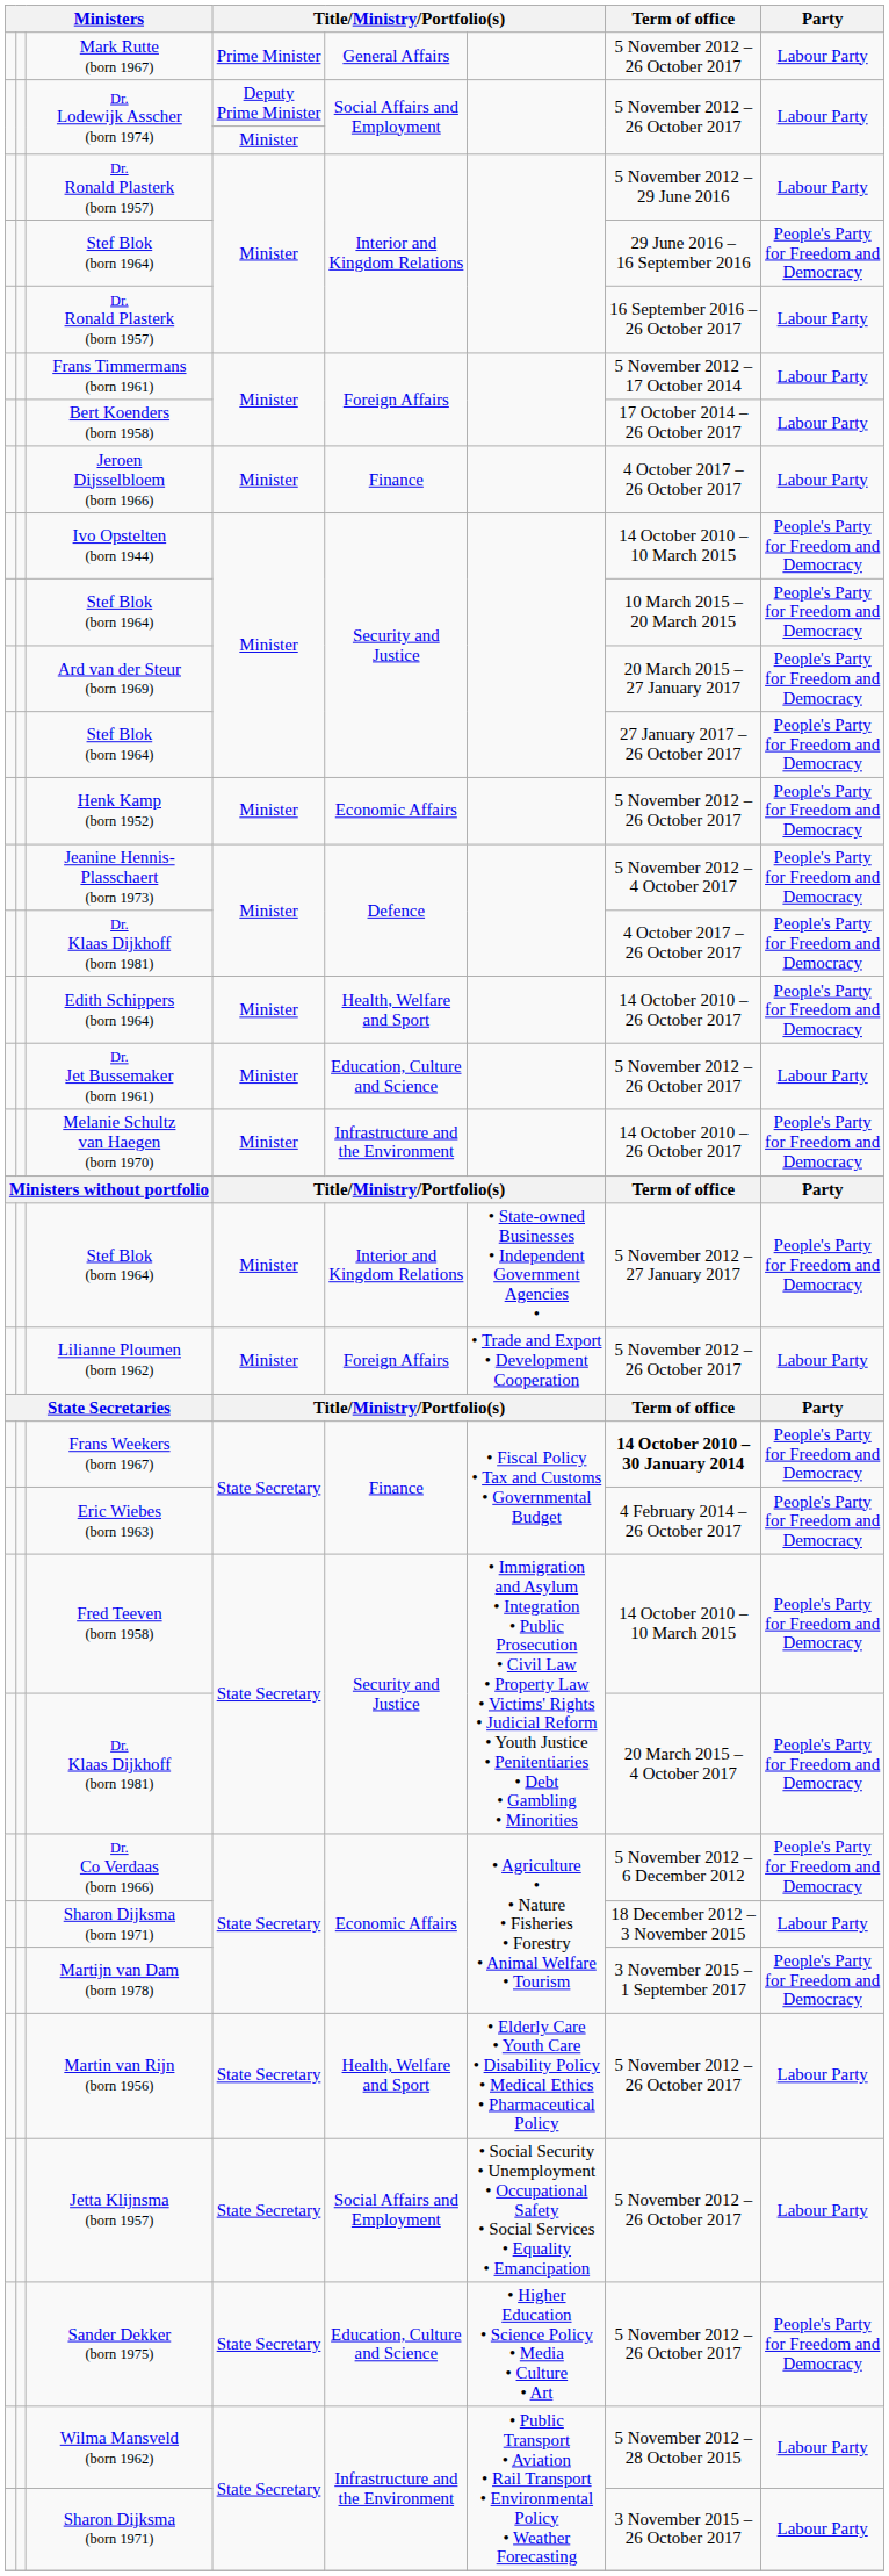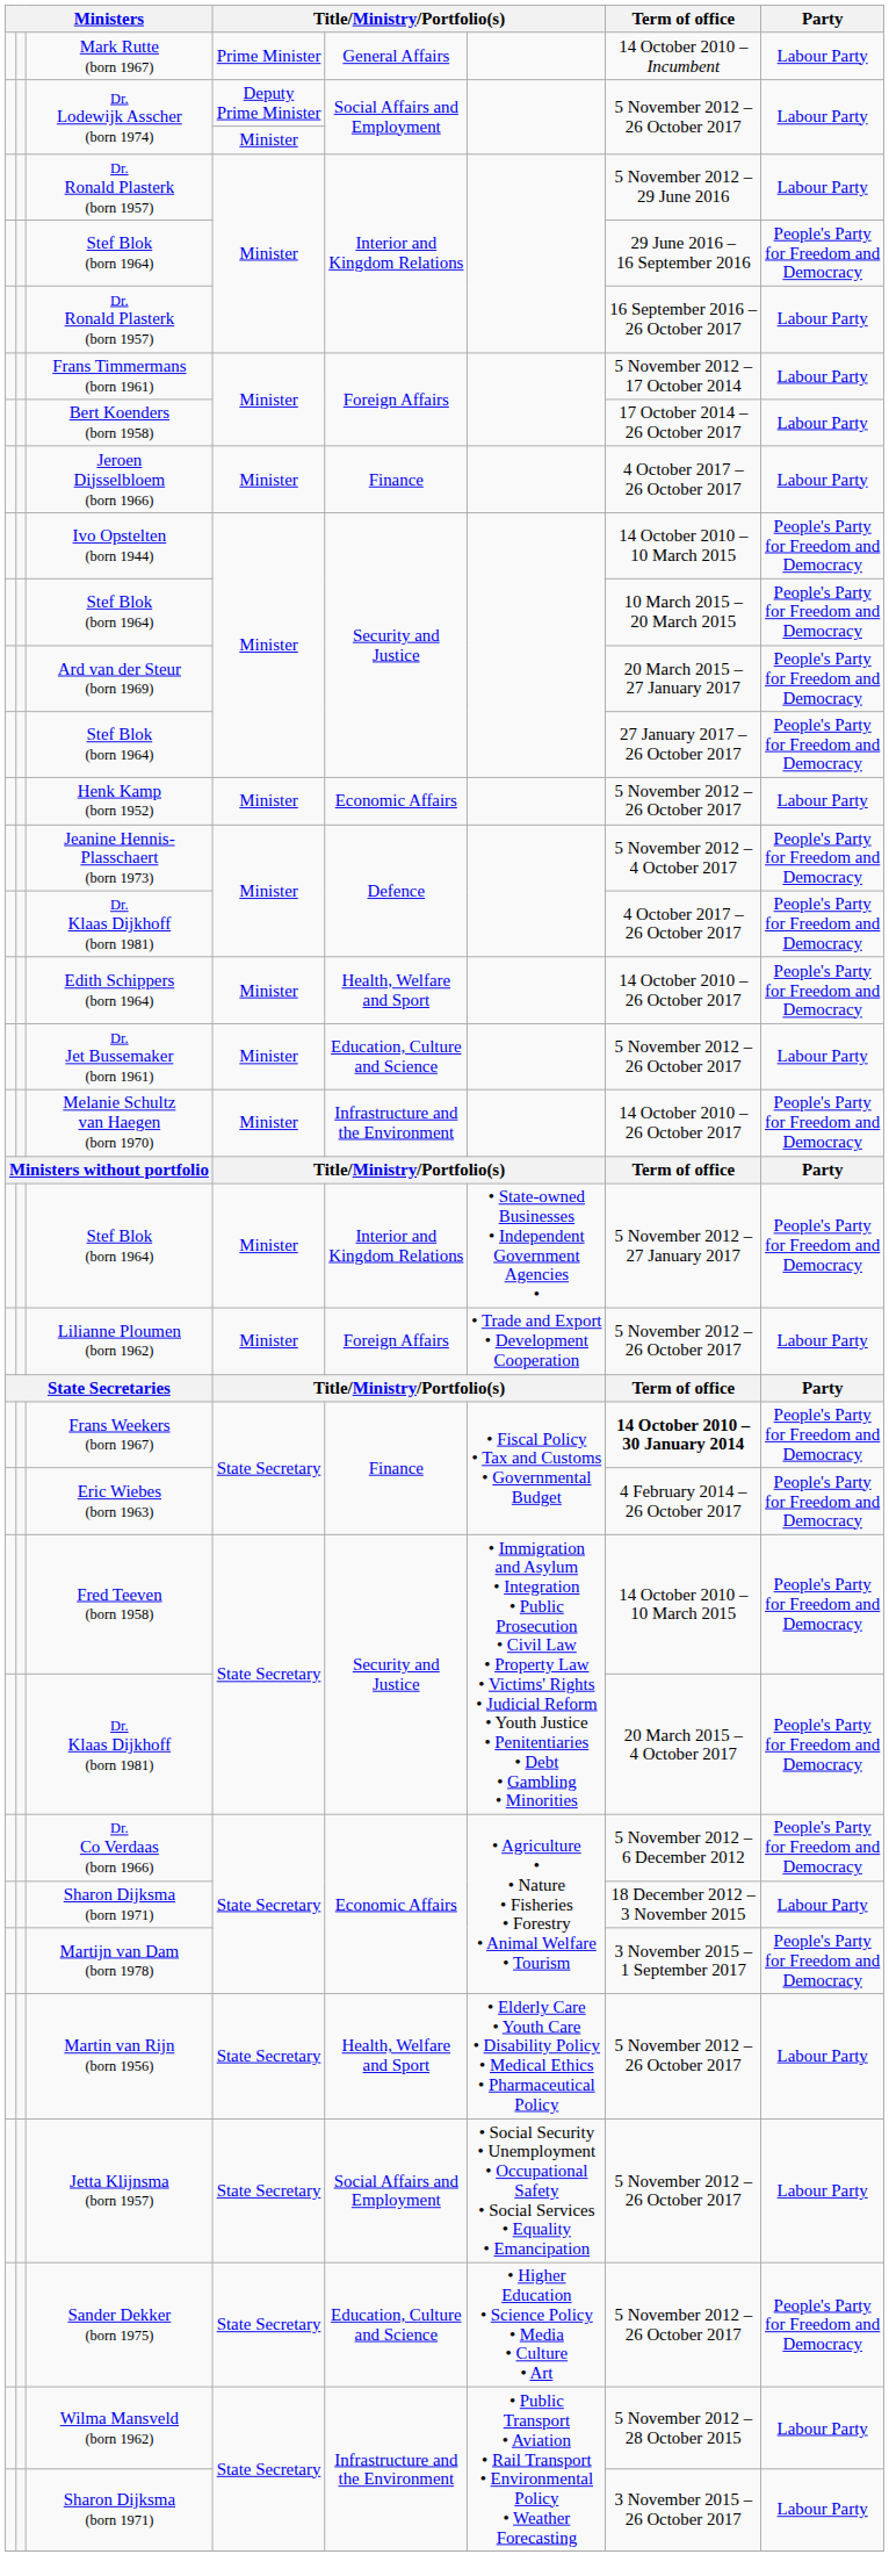Mark Rutte (born 1967) | Term of office: 5 November 2012 – 26 October 2017 -> 14 October 2010 – Incumbent
Henk Kamp (born 1952) | Party: People's Party for Freedom and Democracy -> Labour Party
